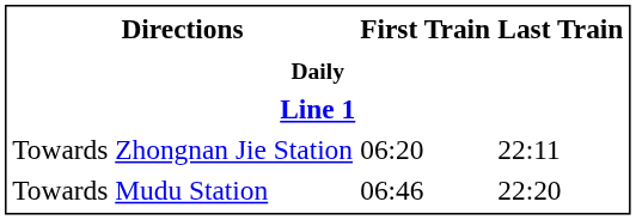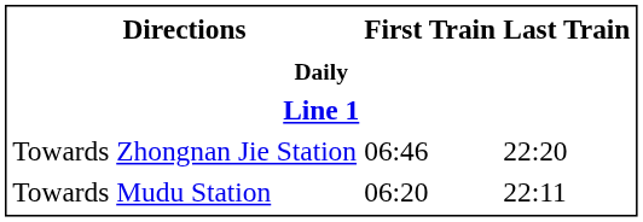Towards Zhongnan Jie Station | First Train / Daily: 06:20 -> 06:46
Towards Zhongnan Jie Station | Last Train / Daily: 22:11 -> 22:20
Towards Mudu Station | First Train / Daily: 06:46 -> 06:20
Towards Mudu Station | Last Train / Daily: 22:20 -> 22:11
